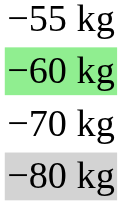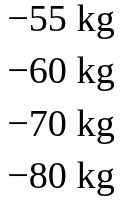−60 kg | column 1: lightgreen background -> no background
−80 kg | column 1: lightgrey background -> no background
